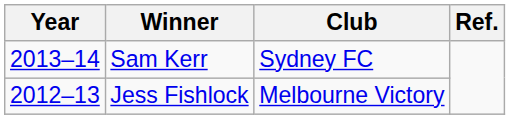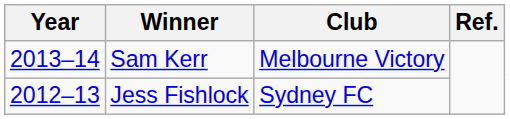Sam Kerr | Club: Sydney FC -> Melbourne Victory
Jess Fishlock | Club: Melbourne Victory -> Sydney FC
